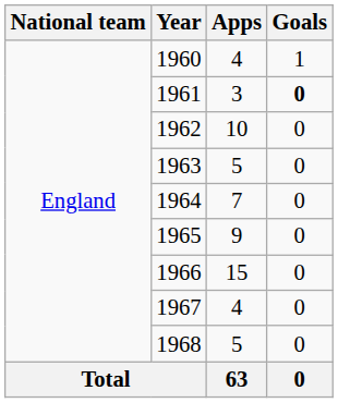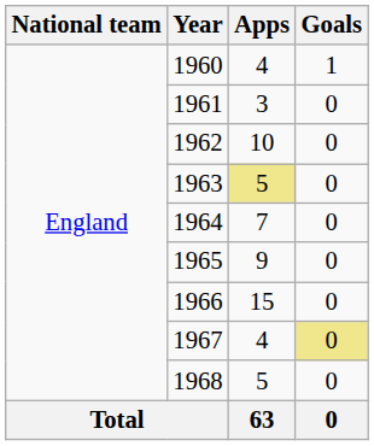1961 | Goals: bold -> normal
1963 | Apps: no background -> khaki background
1967 | Goals: no background -> khaki background
